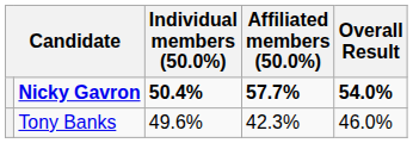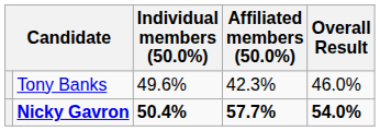rows swapped: Nicky Gavron <-> Tony Banks
